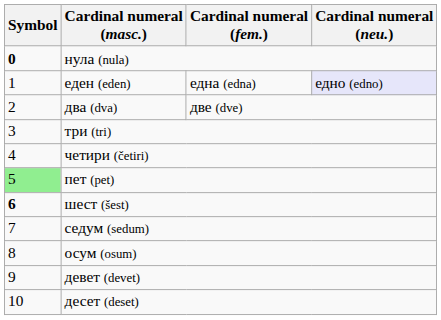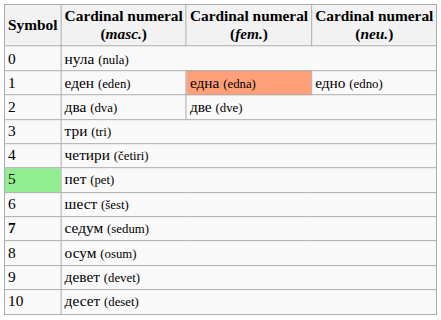нула (nula) | Symbol: bold -> normal
еден (eden) | Cardinal numeral (fem.): no background -> lightsalmon background
еден (eden) | Cardinal numeral (neu.): lavender background -> no background
шест (šest) | Symbol: bold -> normal
седум (sedum) | Symbol: normal -> bold
